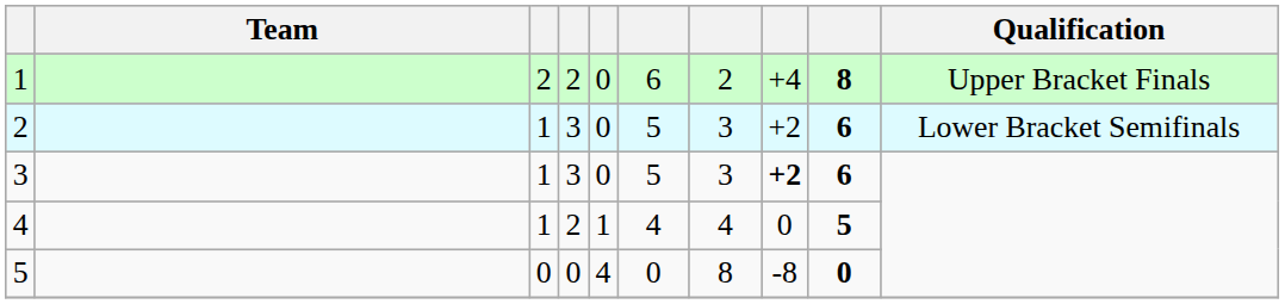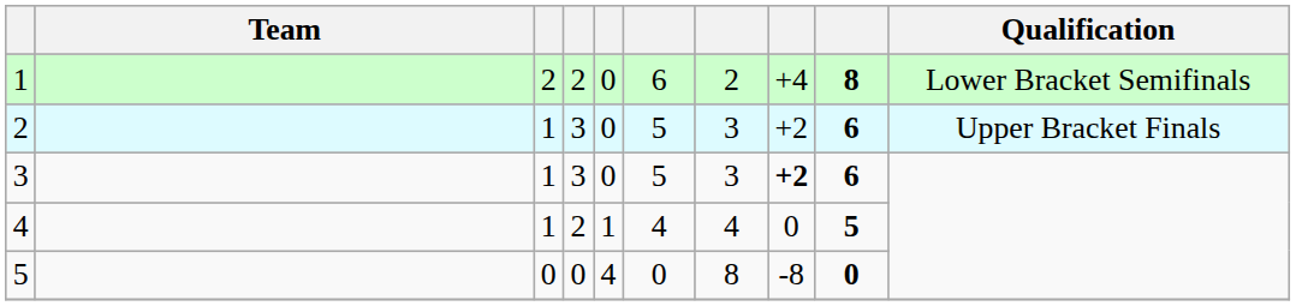row 2 | Qualification: Upper Bracket Finals -> Lower Bracket Semifinals
row 3 | Qualification: Lower Bracket Semifinals -> Upper Bracket Finals
